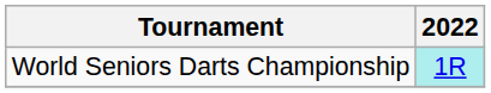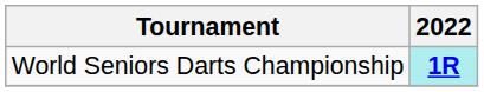World Seniors Darts Championship | 2022: normal -> bold
